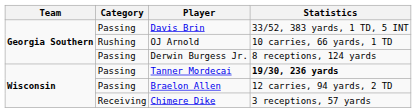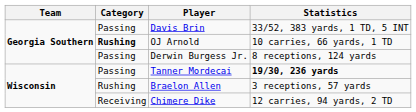OJ Arnold | Category: normal -> bold
Braelon Allen | Category: Passing -> Rushing
Braelon Allen | Statistics: 12 carries, 94 yards, 2 TD -> 3 receptions, 57 yards
Chimere Dike | Statistics: 3 receptions, 57 yards -> 12 carries, 94 yards, 2 TD
